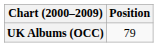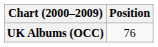UK Albums (OCC) | Position: 79 -> 76
